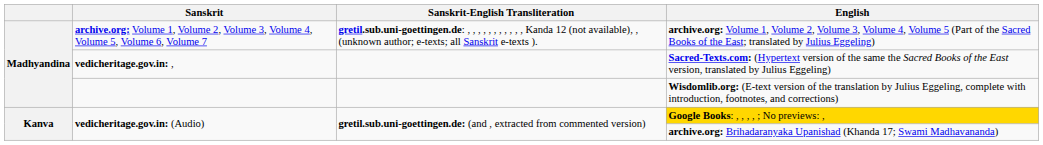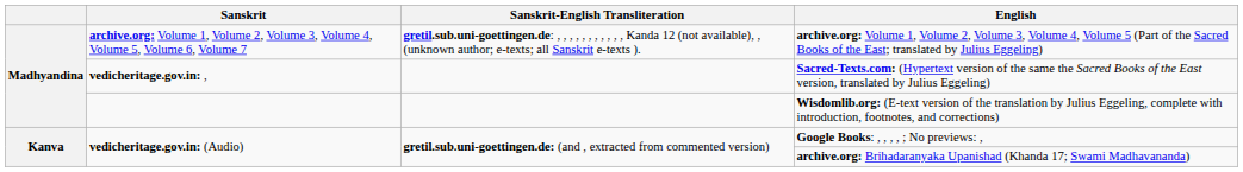Google Books: , , , , ; No previews: , | English: gold background -> no background
